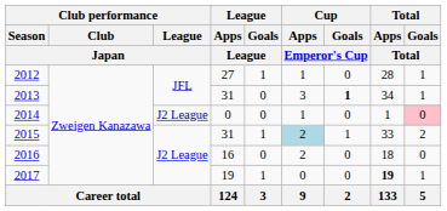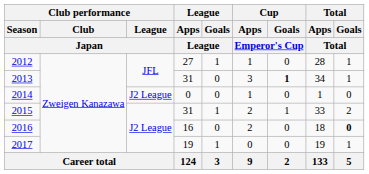2014 | Total / Goals / Total: pink background -> no background
2015 | Cup / Apps / Emperor's Cup: lightblue background -> no background
2016 | Total / Goals / Total: normal -> bold
2017 | Total / Apps / Total: bold -> normal
